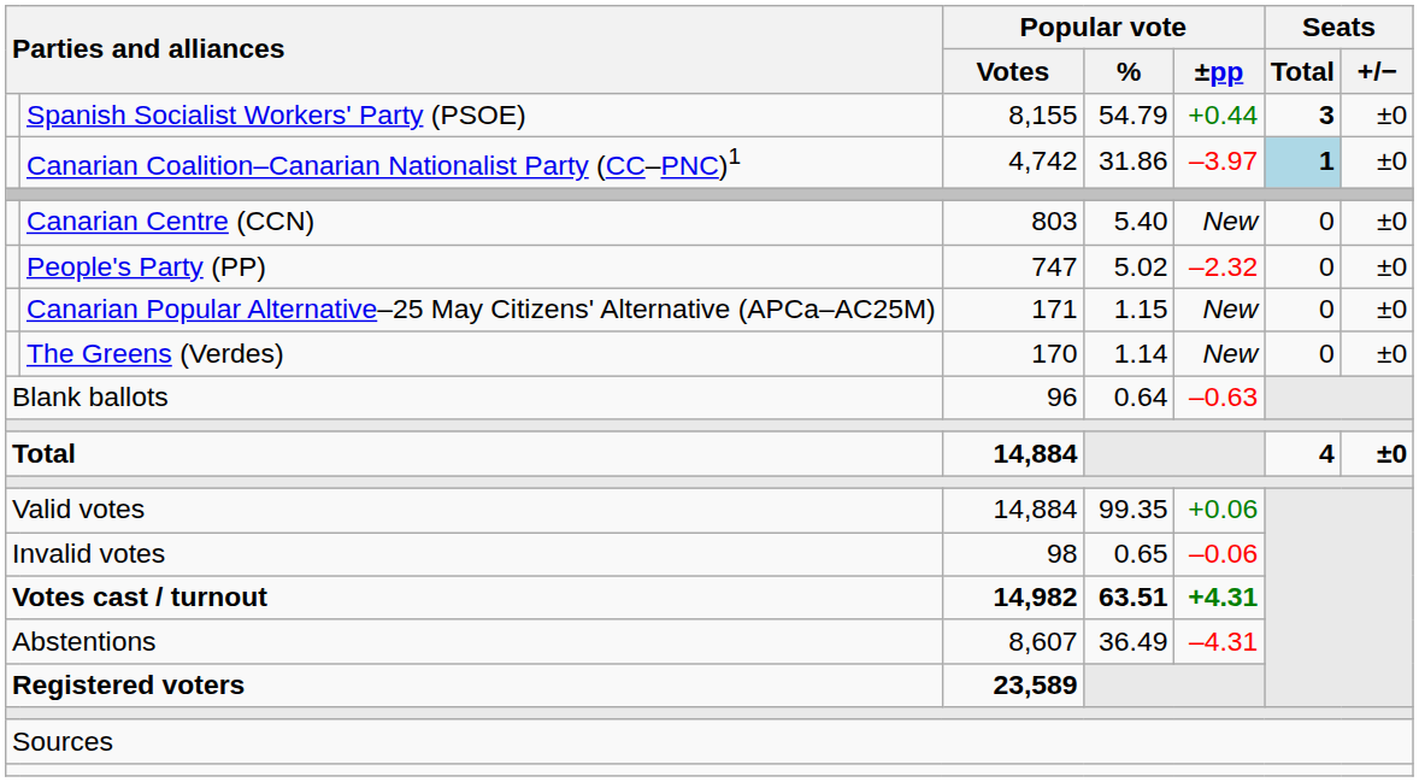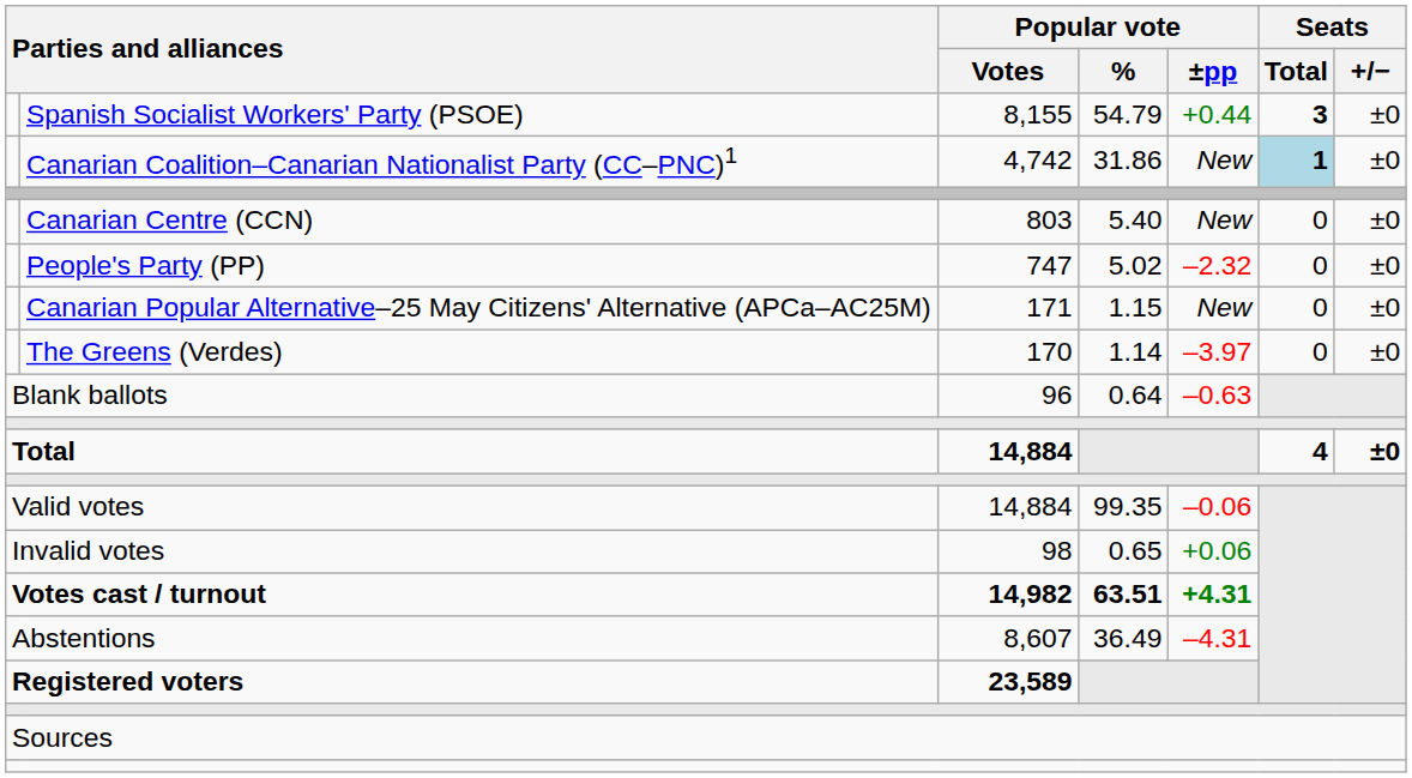Canarian Coalition–Canarian Nationalist Party (CC–PNC)1 | Popular vote / ±pp: –3.97 -> New
The Greens (Verdes) | Popular vote / ±pp: New -> –3.97
Valid votes | Popular vote / ±pp: +0.06 -> –0.06
Invalid votes | Popular vote / ±pp: –0.06 -> +0.06
